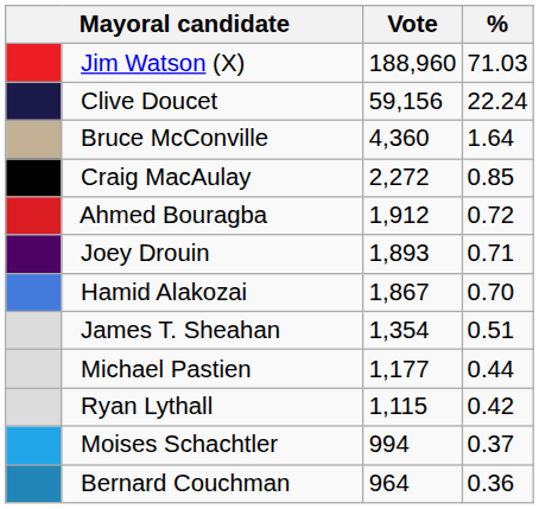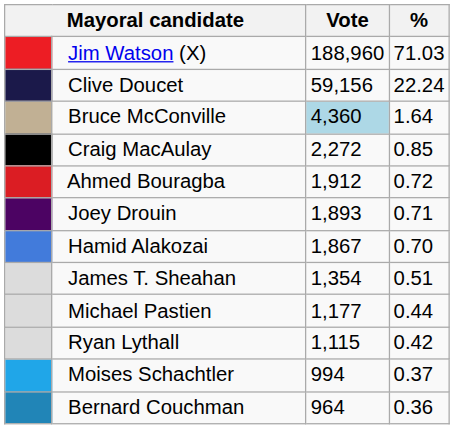Bruce McConville | Vote: no background -> lightblue background
